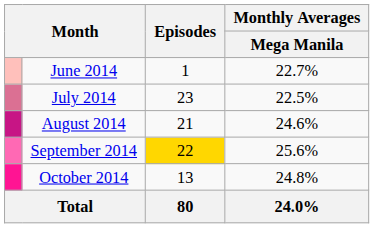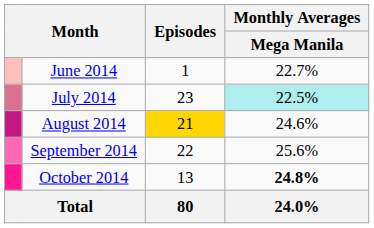July 2014 | Monthly Averages / Mega Manila: no background -> paleturquoise background
August 2014 | Episodes: no background -> gold background
September 2014 | Episodes: gold background -> no background
October 2014 | Monthly Averages / Mega Manila: normal -> bold
